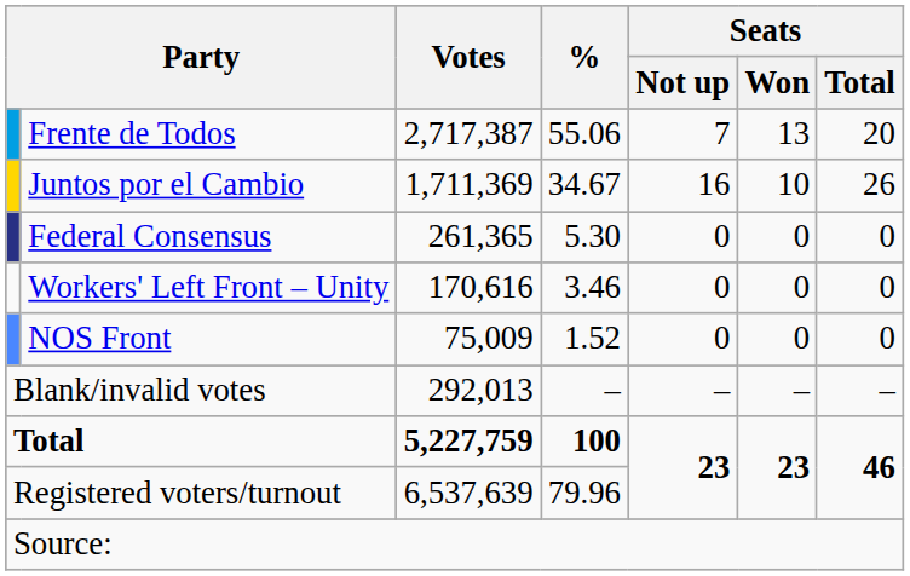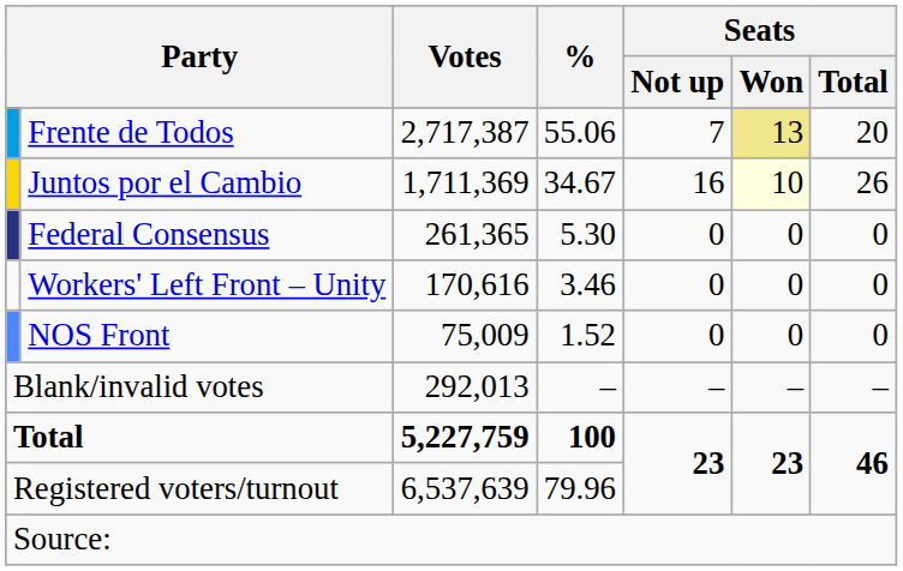Frente de Todos | Seats / Won: no background -> khaki background
Juntos por el Cambio | Seats / Won: no background -> lightyellow background
